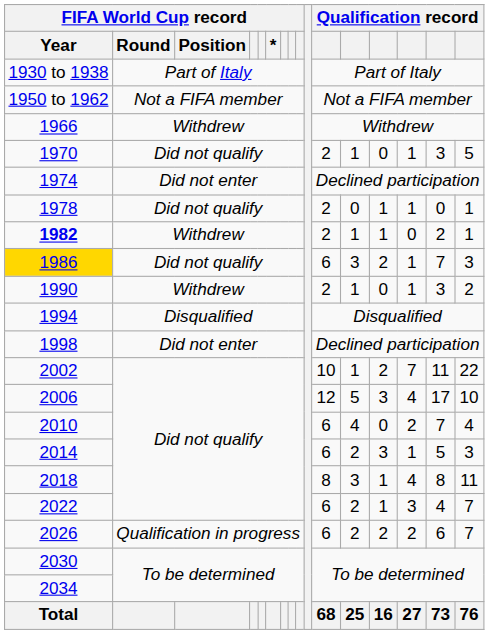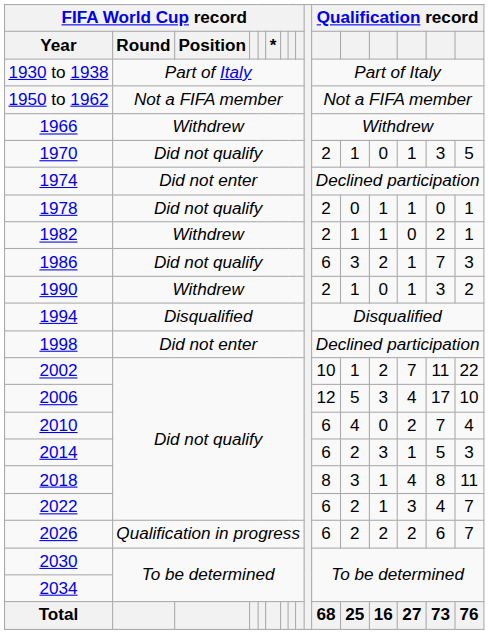1982 | FIFA World Cup record / Year: bold -> normal
1986 | FIFA World Cup record / Year: gold background -> no background
